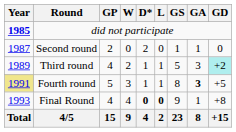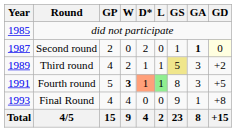did not participate | Year: bold -> normal
Second round | GA: normal -> bold
Second round | GD: no background -> lightyellow background
Third round | GS: no background -> khaki background
Third round | GD: paleturquoise background -> no background
Fourth round | Year: khaki background -> no background
Fourth round | W: normal -> bold
Fourth round | D*: no background -> lightsalmon background
Fourth round | L: no background -> lightgreen background
Fourth round | GA: bold -> normal
Final Round | D*: bold -> normal
Final Round | L: bold -> normal
